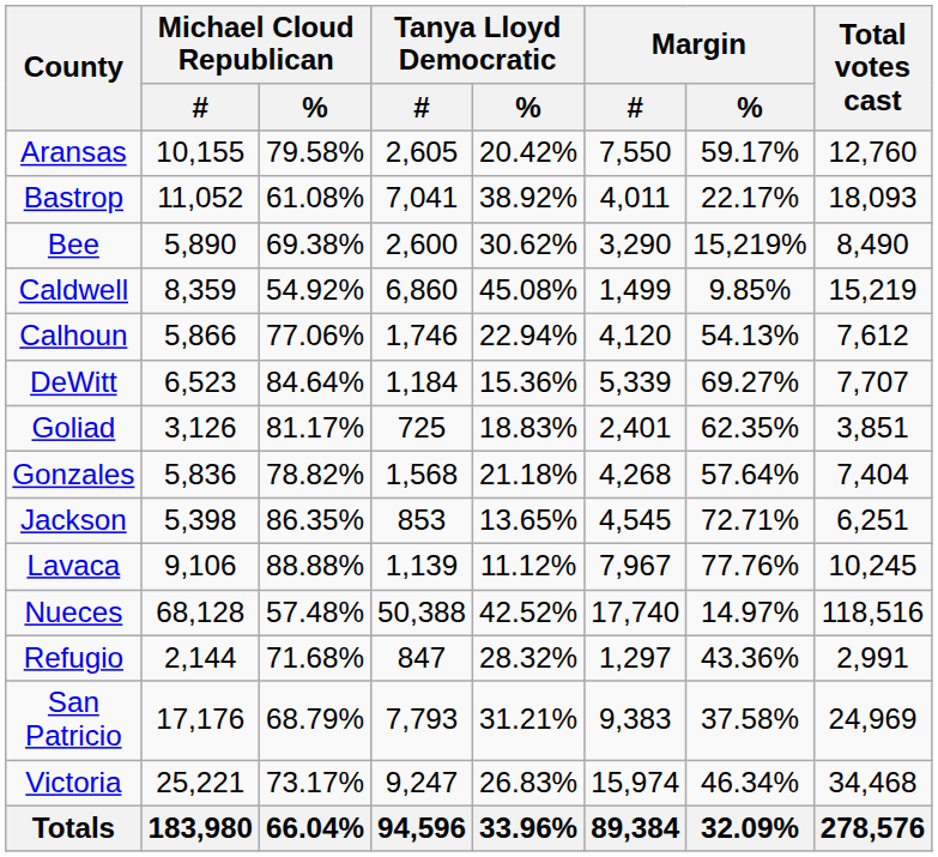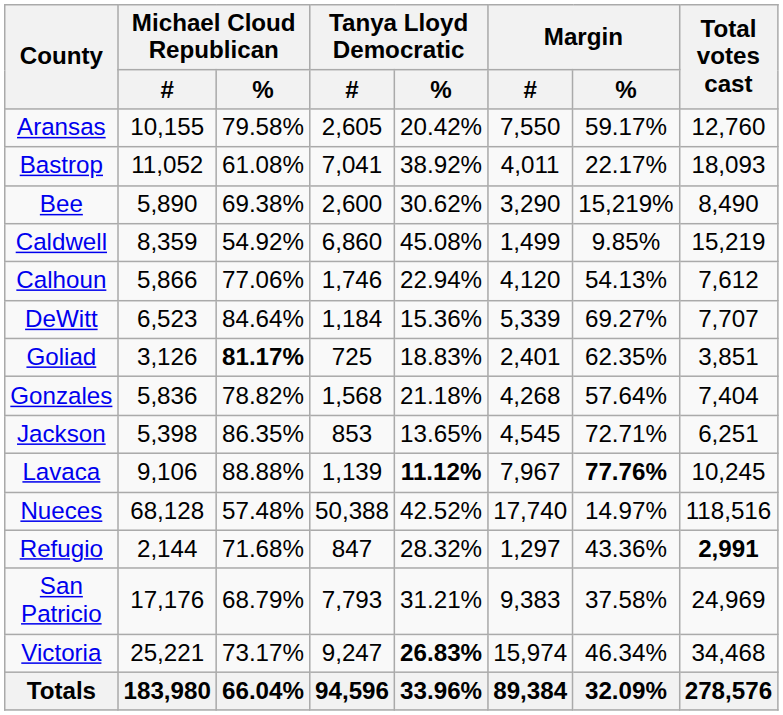Goliad | Michael Cloud Republican / %: normal -> bold
Lavaca | Tanya Lloyd Democratic / %: normal -> bold
Lavaca | Margin / %: normal -> bold
Refugio | Total votes cast: normal -> bold
Victoria | Tanya Lloyd Democratic / %: normal -> bold
